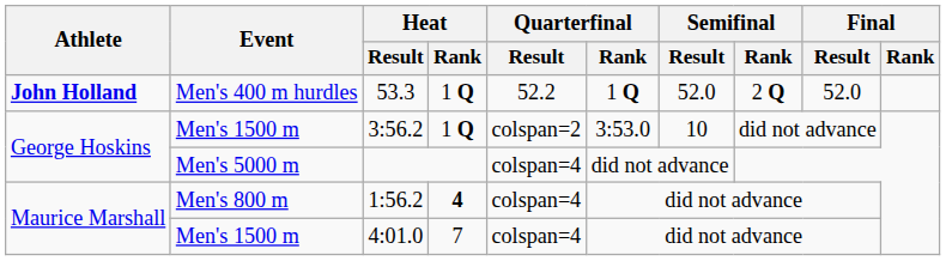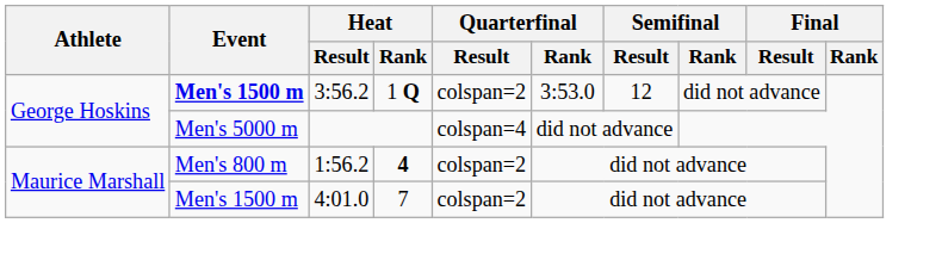- row: John Holland | Men's 400 m hurdles | 53.3 | 1 Q | 52.2 | 1 Q | 52.0 | 2 Q | 52.0
3:56.2 | Event: normal -> bold
3:56.2 | Semifinal / Result: 10 -> 12
1:56.2 | Quarterfinal / Result: colspan=4 -> colspan=2
4:01.0 | Quarterfinal / Result: colspan=4 -> colspan=2
